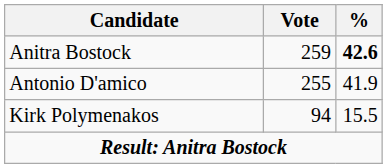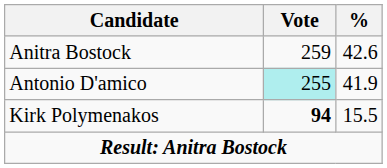Anitra Bostock | %: bold -> normal
Antonio D'amico | Vote: no background -> paleturquoise background
Kirk Polymenakos | Vote: normal -> bold
